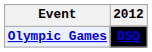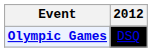Olympic Games | 2012: bold -> normal
